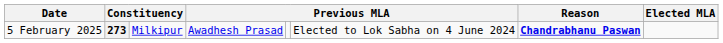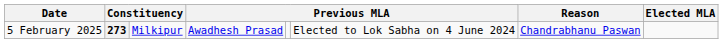273 | Reason: bold -> normal
